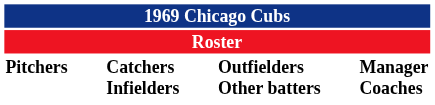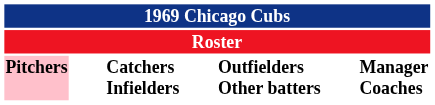Pitchers | column 1: no background -> pink background
